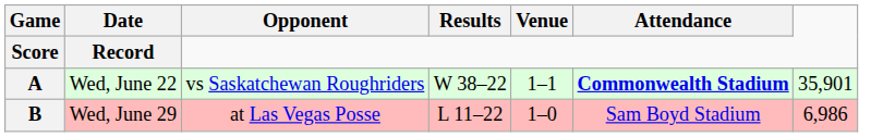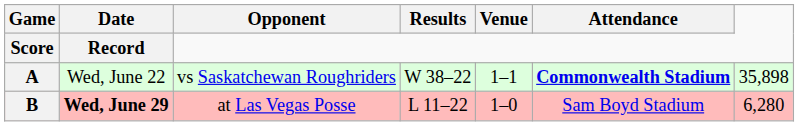A | column 7: 35,901 -> 35,898
B | Date / Record: normal -> bold
B | column 7: 6,986 -> 6,280
